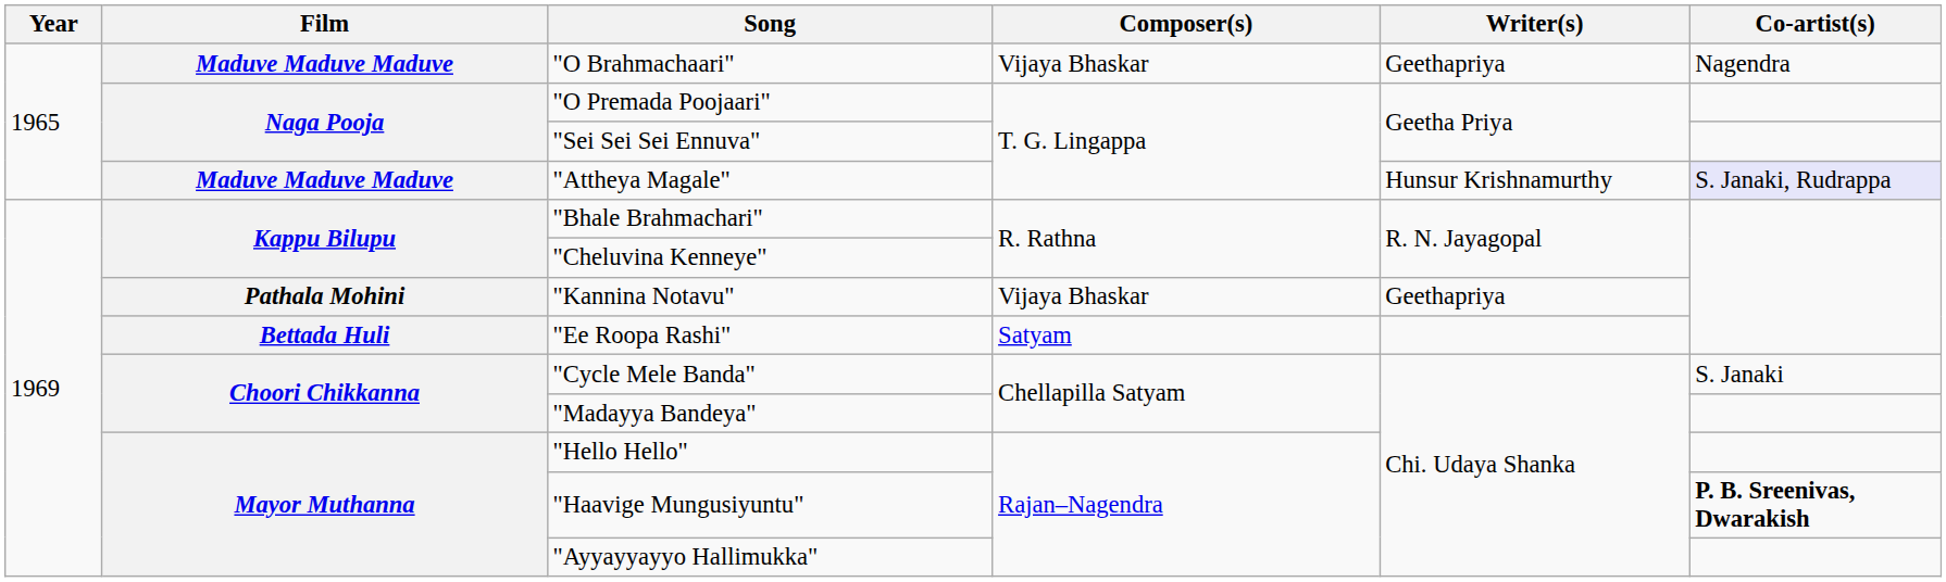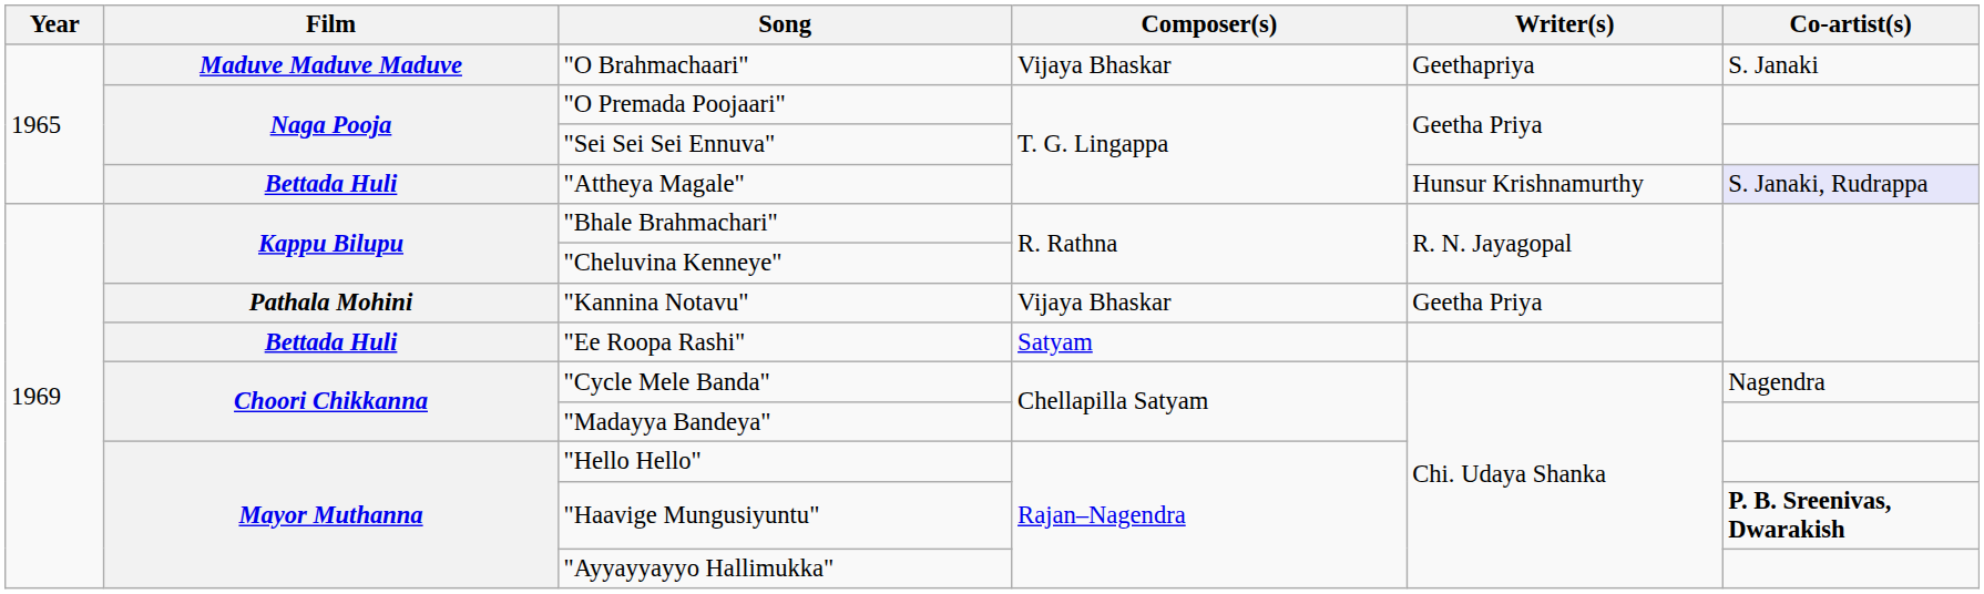"O Brahmachaari" | Co-artist(s): Nagendra -> S. Janaki
"Attheya Magale" | Film: Maduve Maduve Maduve -> Bettada Huli
"Kannina Notavu" | Writer(s): Geethapriya -> Geetha Priya
"Cycle Mele Banda" | Co-artist(s): S. Janaki -> Nagendra
